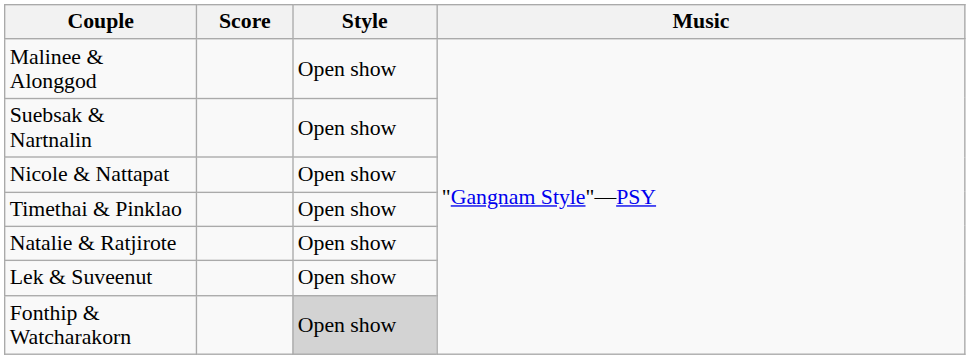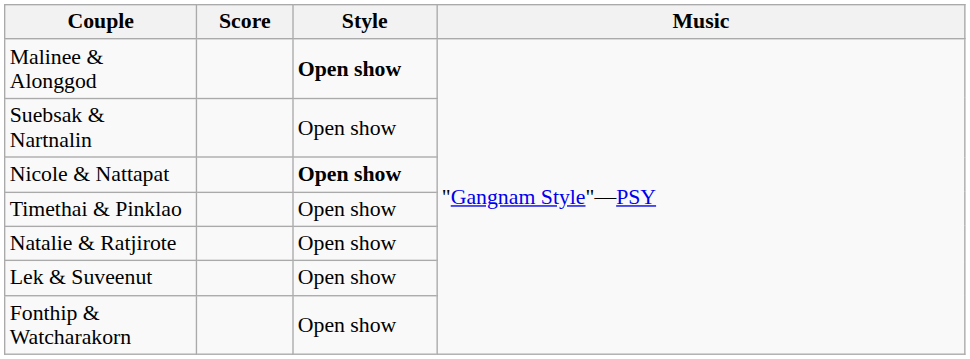Malinee & Alonggod | Style: normal -> bold
Nicole & Nattapat | Style: normal -> bold
Fonthip & Watcharakorn | Style: lightgrey background -> no background
